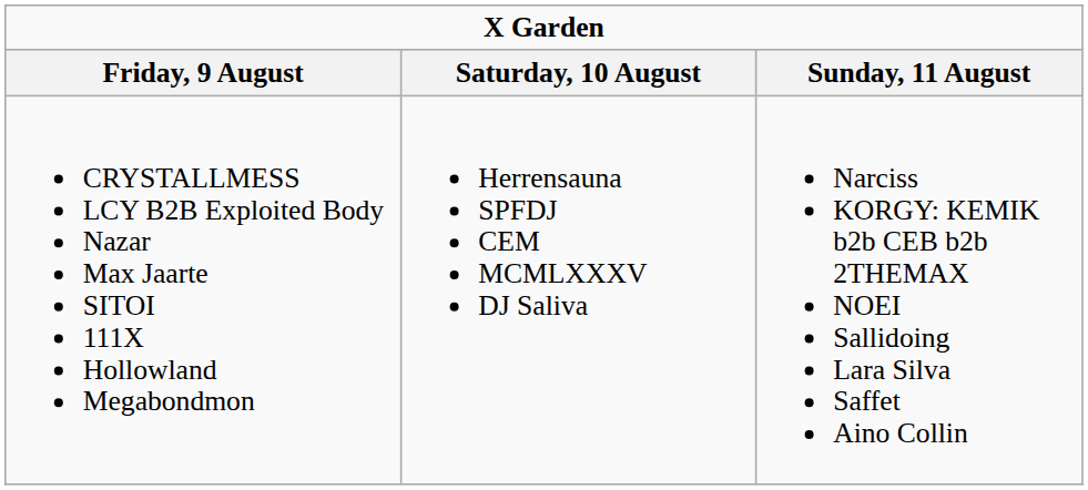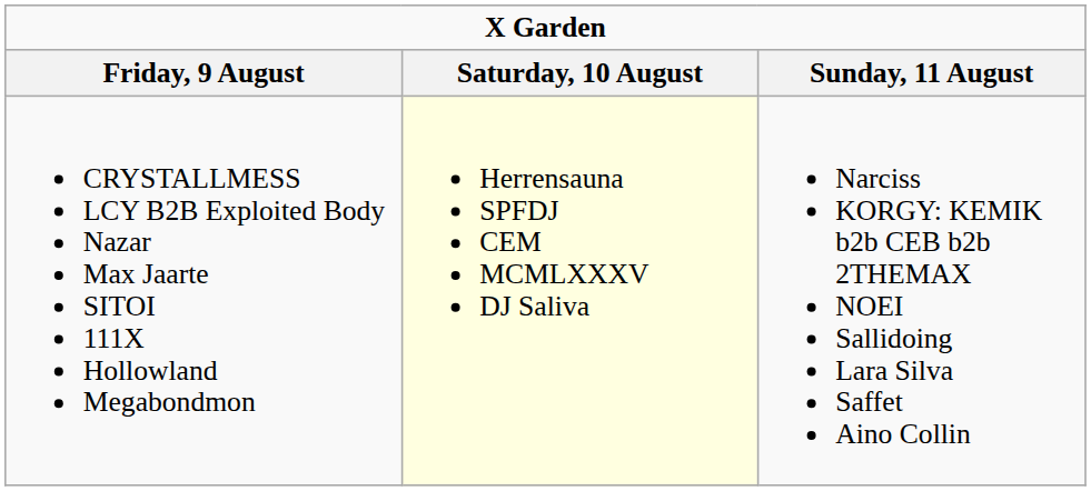row 3 | Saturday, 10 August: no background -> lightyellow background
